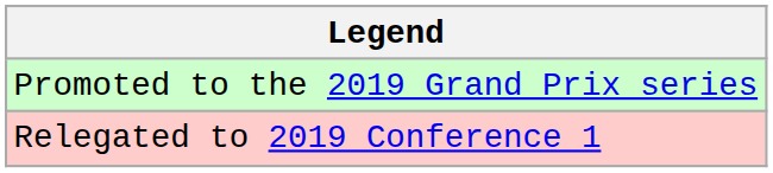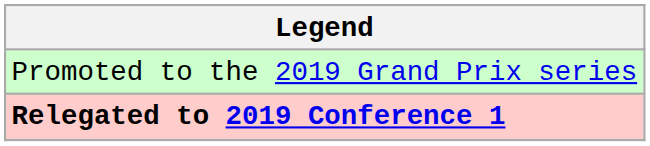row 3 | column 1: normal -> bold
